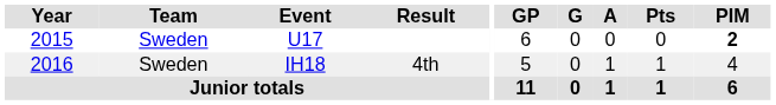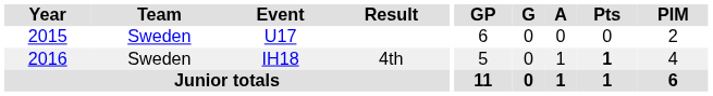U17 | PIM: bold -> normal
IH18 | Pts: normal -> bold
